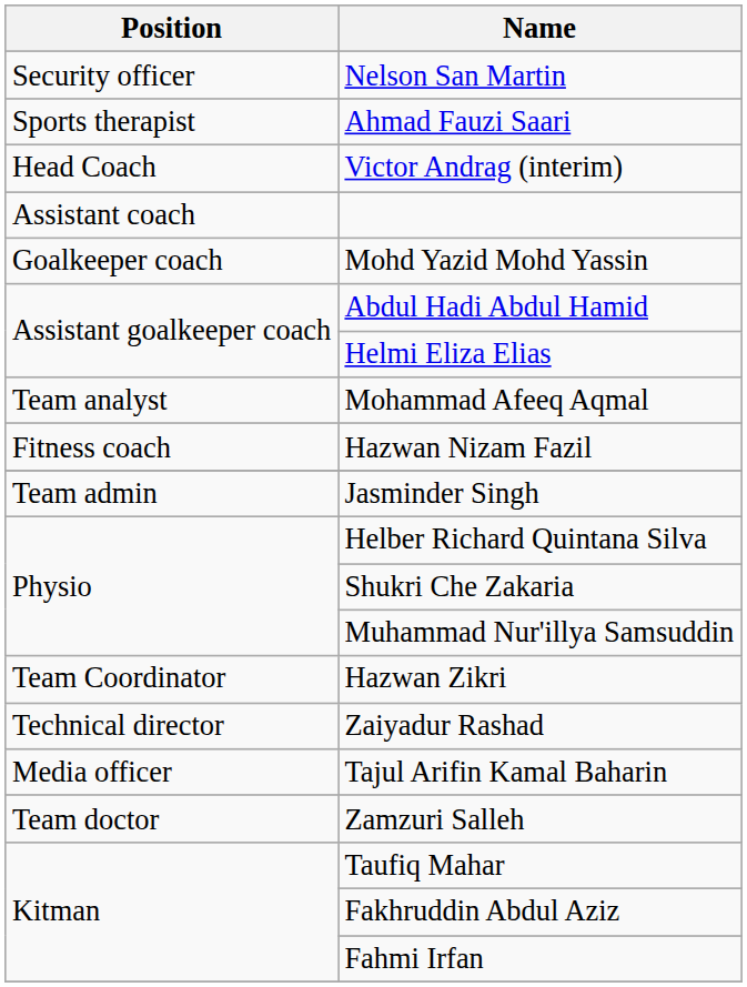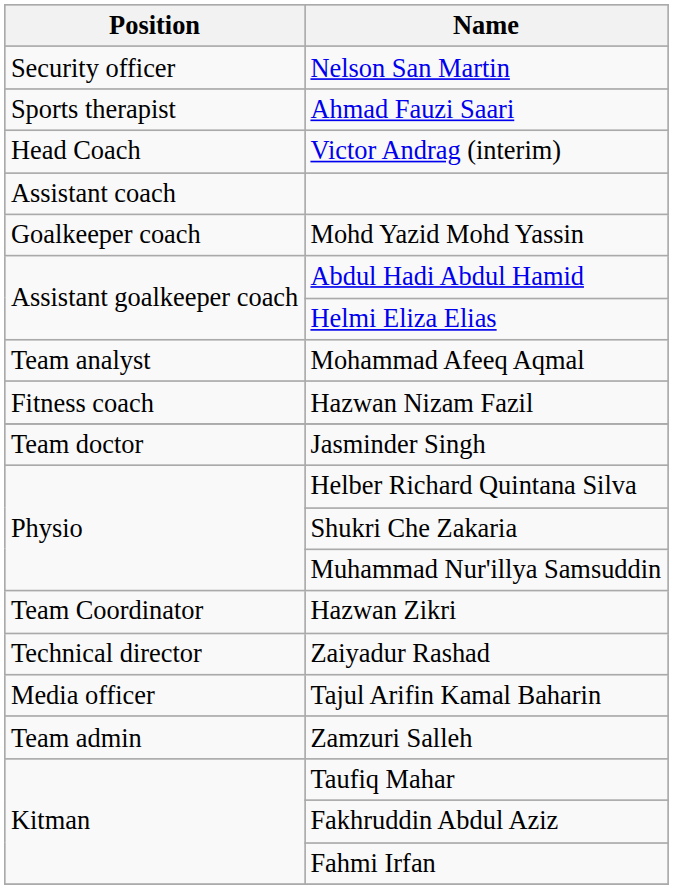row 11 | Position: Team admin -> Team doctor
row 18 | Position: Team doctor -> Team admin
